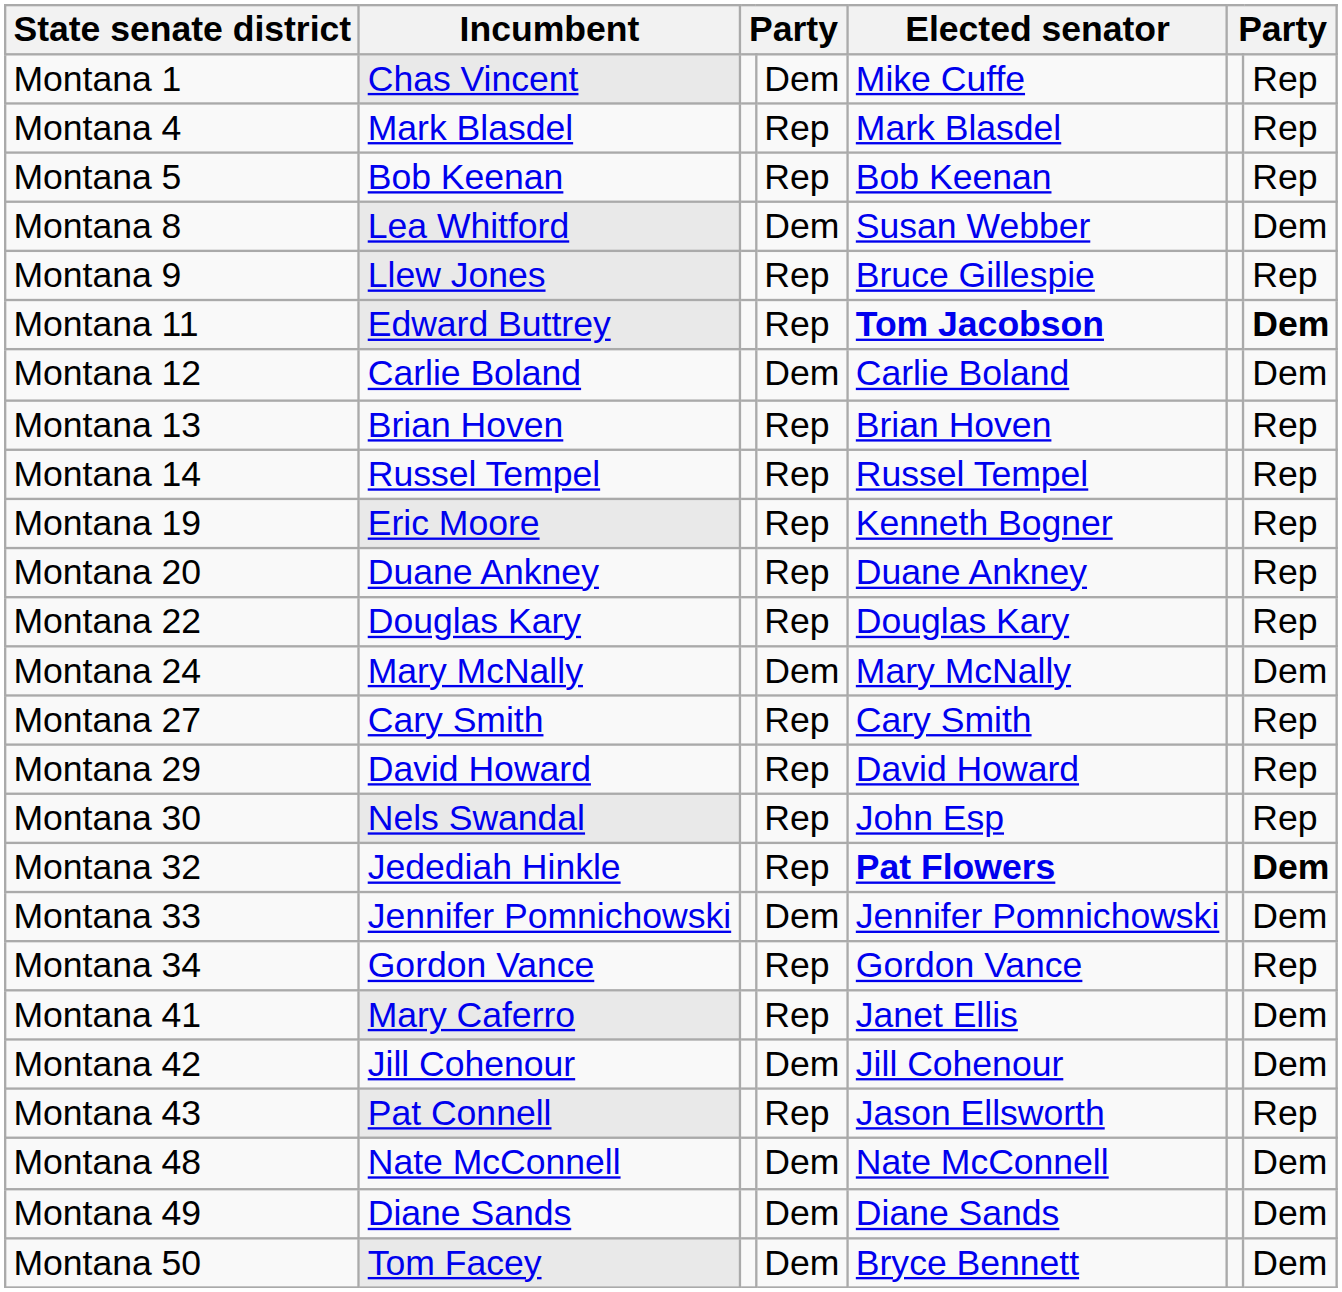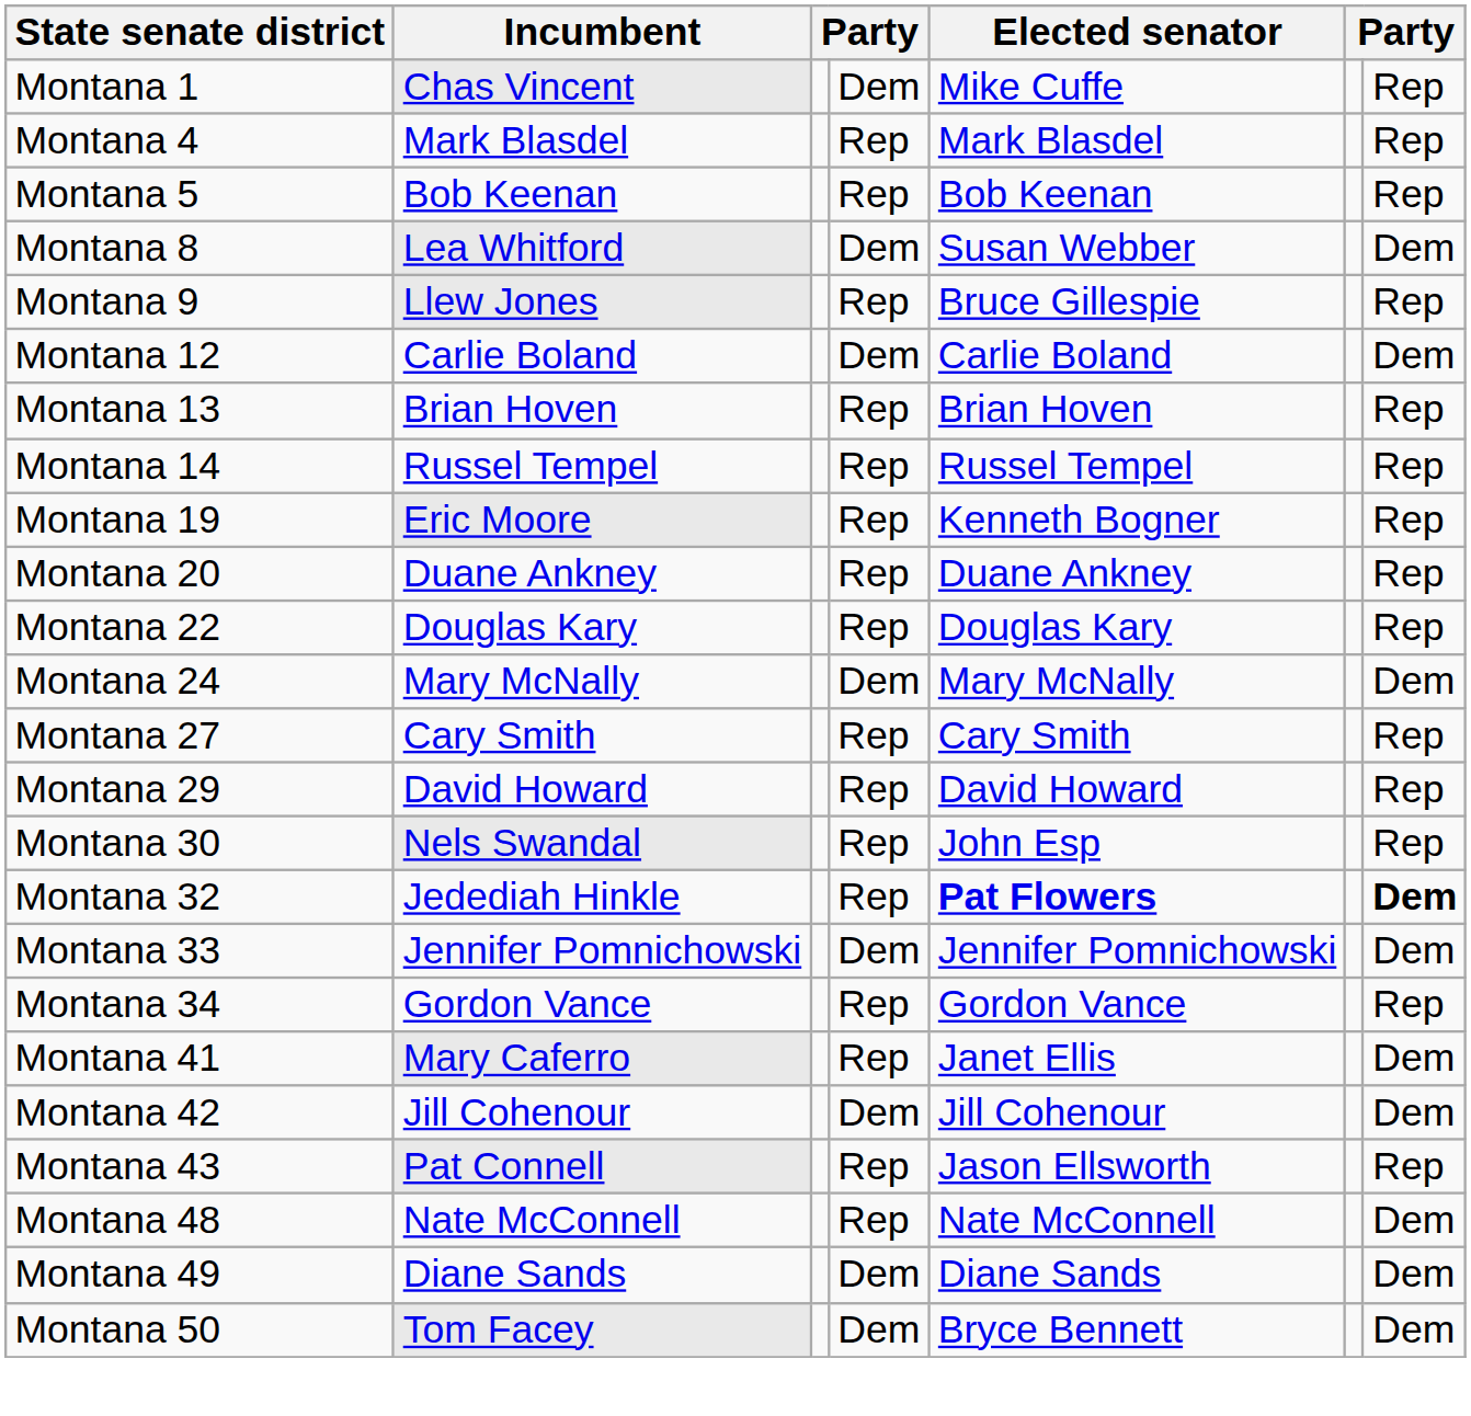- row: Montana 11 | Edward Buttrey | Rep | Tom Jacobson | Dem
Montana 48 | column 4: Dem -> Rep
